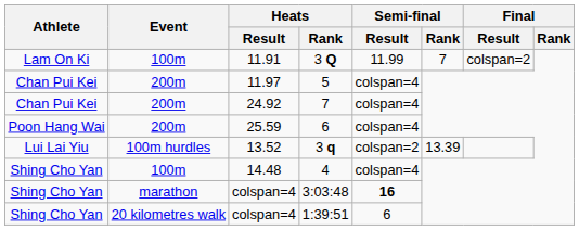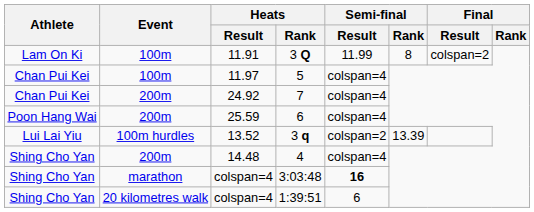3 Q | Semi-final / Rank: 7 -> 8
5 | Event: 200m -> 100m
4 | Event: 100m -> 200m
